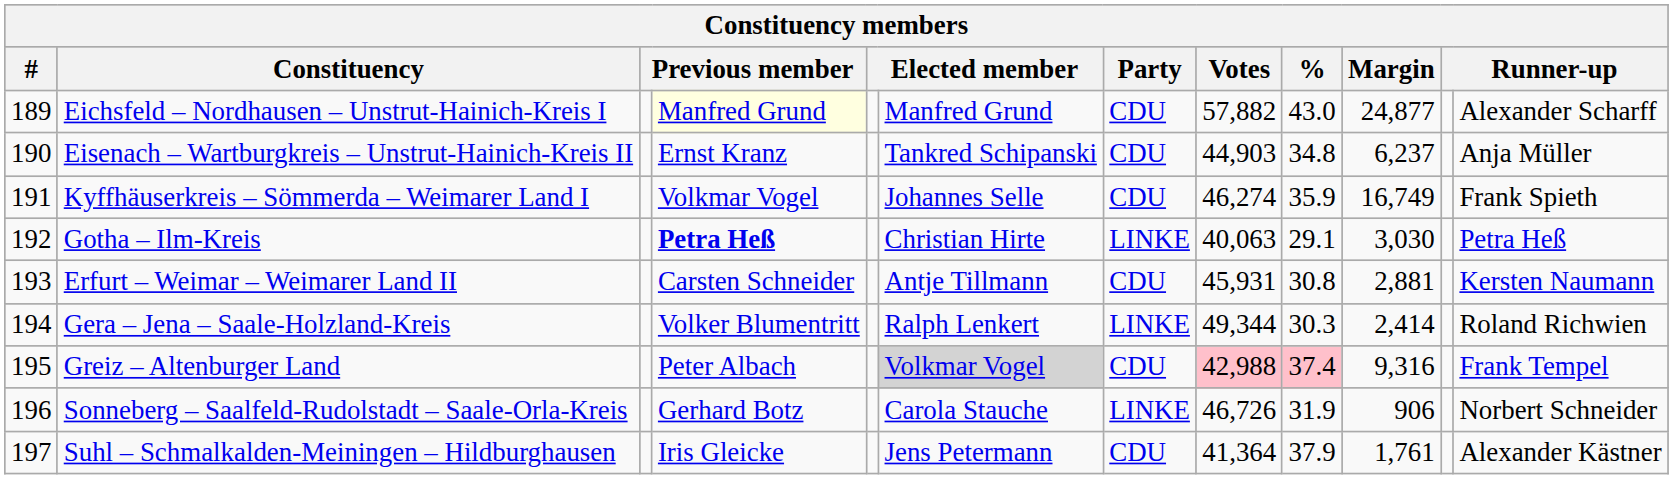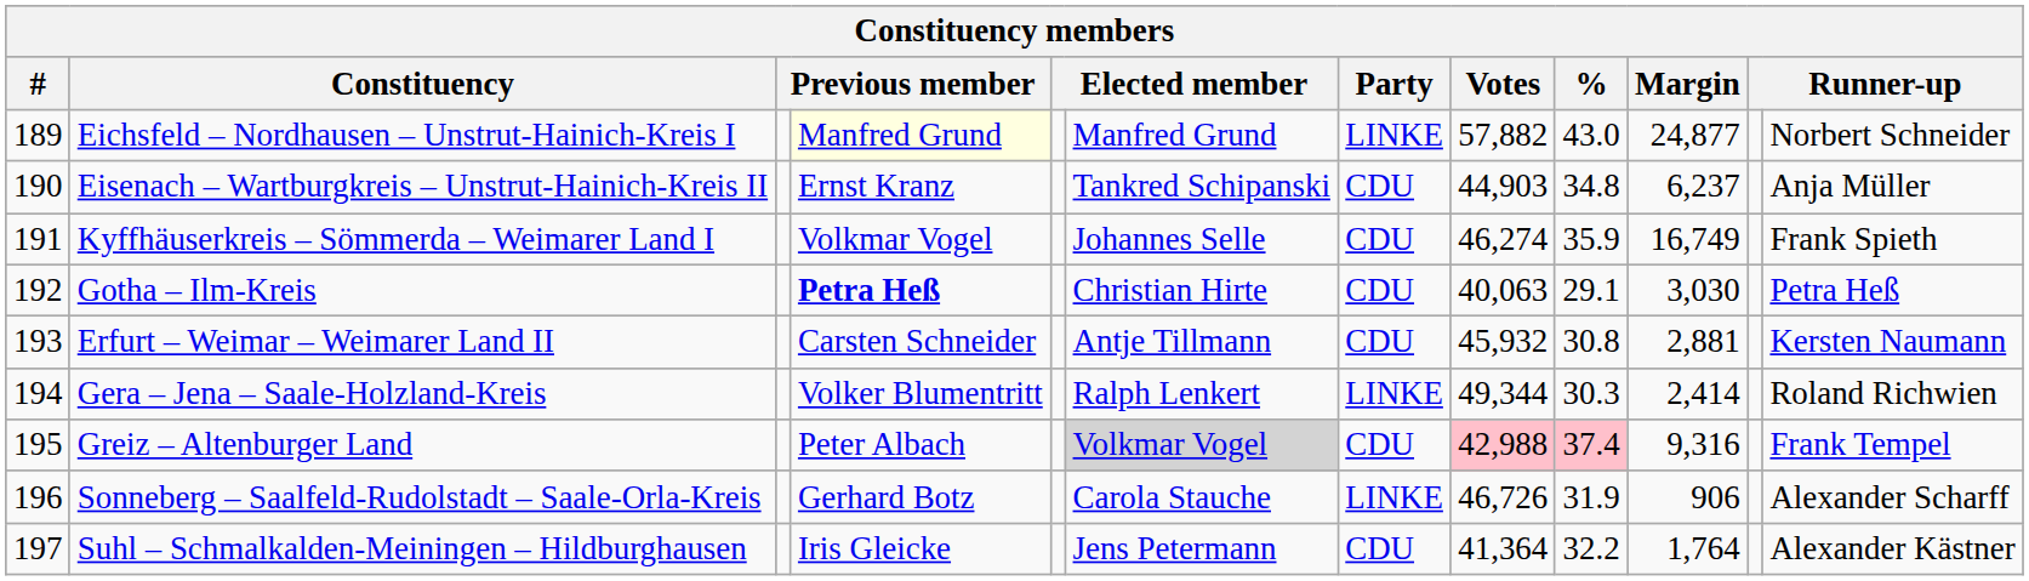Eichsfeld – Nordhausen – Unstrut-Hainich-Kreis I | Party: CDU -> LINKE
Eichsfeld – Nordhausen – Unstrut-Hainich-Kreis I | column 12: Alexander Scharff -> Norbert Schneider
Gotha – Ilm-Kreis | Party: LINKE -> CDU
Erfurt – Weimar – Weimarer Land II | Votes: 45,931 -> 45,932
Sonneberg – Saalfeld-Rudolstadt – Saale-Orla-Kreis | column 12: Norbert Schneider -> Alexander Scharff
Suhl – Schmalkalden-Meiningen – Hildburghausen | %: 37.9 -> 32.2
Suhl – Schmalkalden-Meiningen – Hildburghausen | Margin: 1,761 -> 1,764
